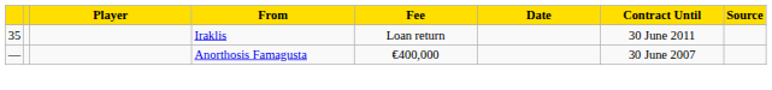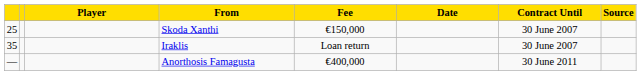+ row: 25 | Skoda Xanthi | €150,000 | 30 June 2007
Iraklis | Contract Until: 30 June 2011 -> 30 June 2007
Anorthosis Famagusta | Contract Until: 30 June 2007 -> 30 June 2011
